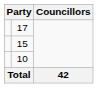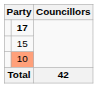17 | column 2: normal -> bold
10 | column 2: no background -> lightsalmon background
